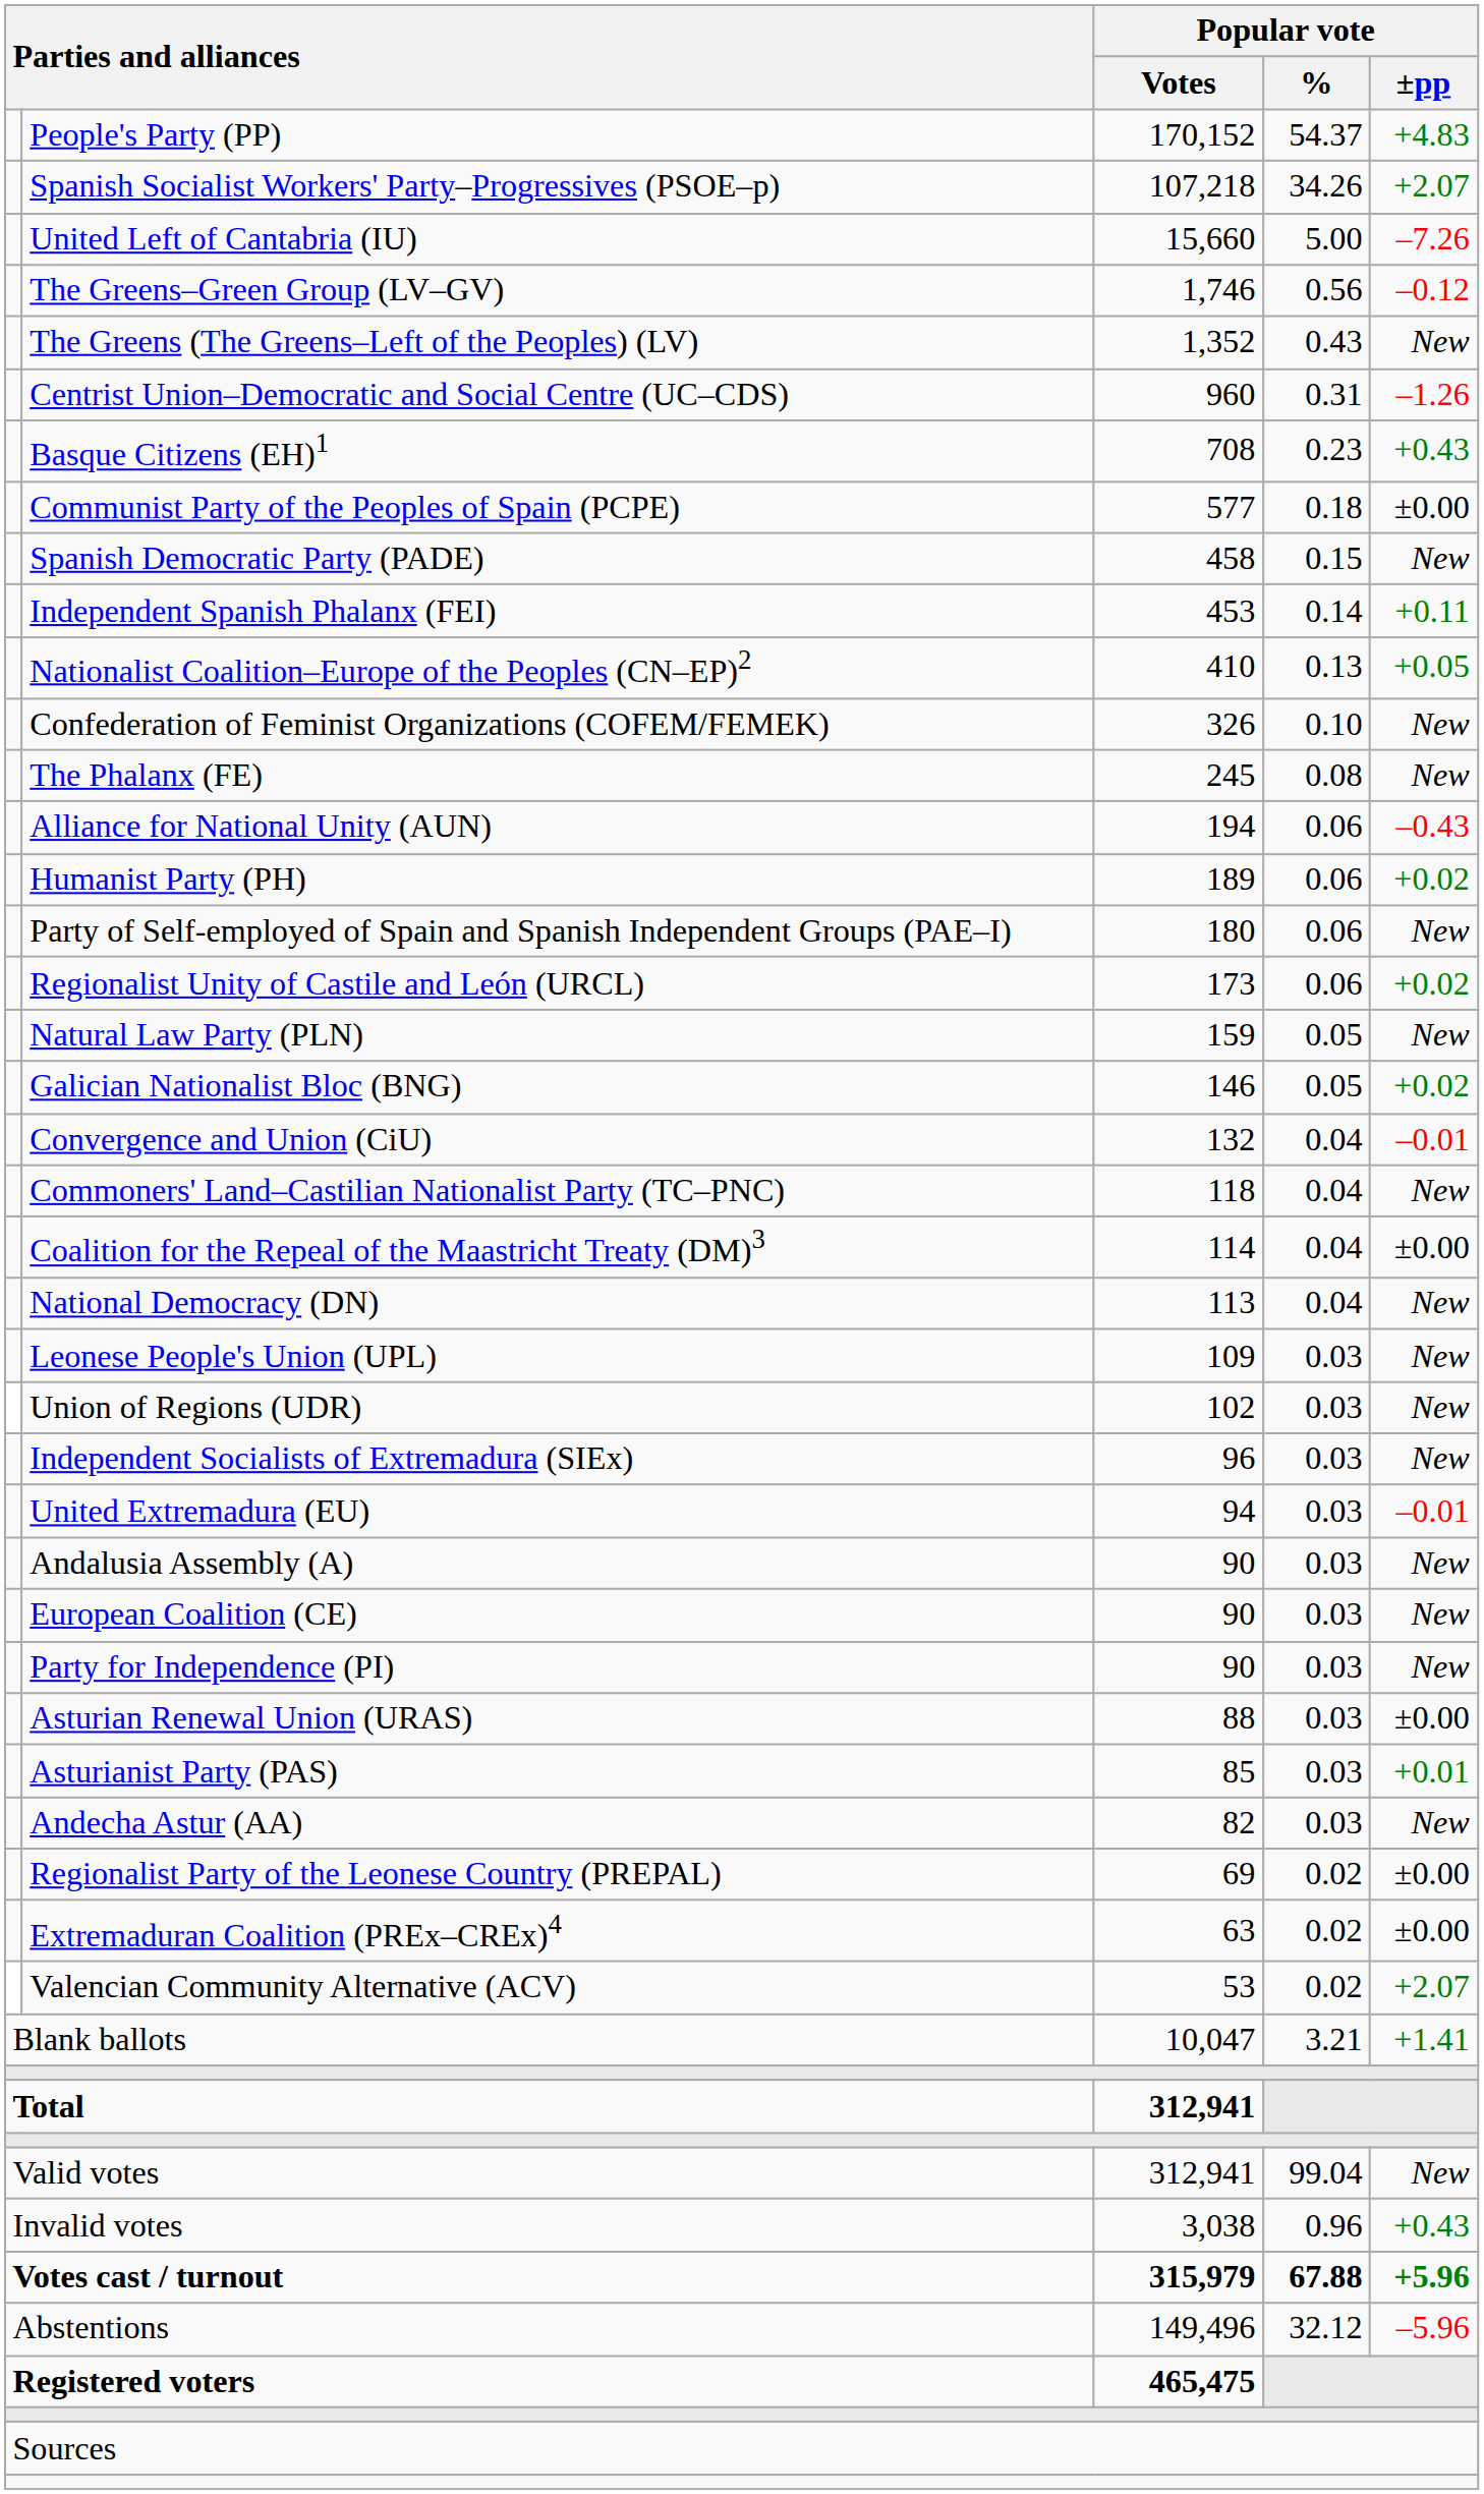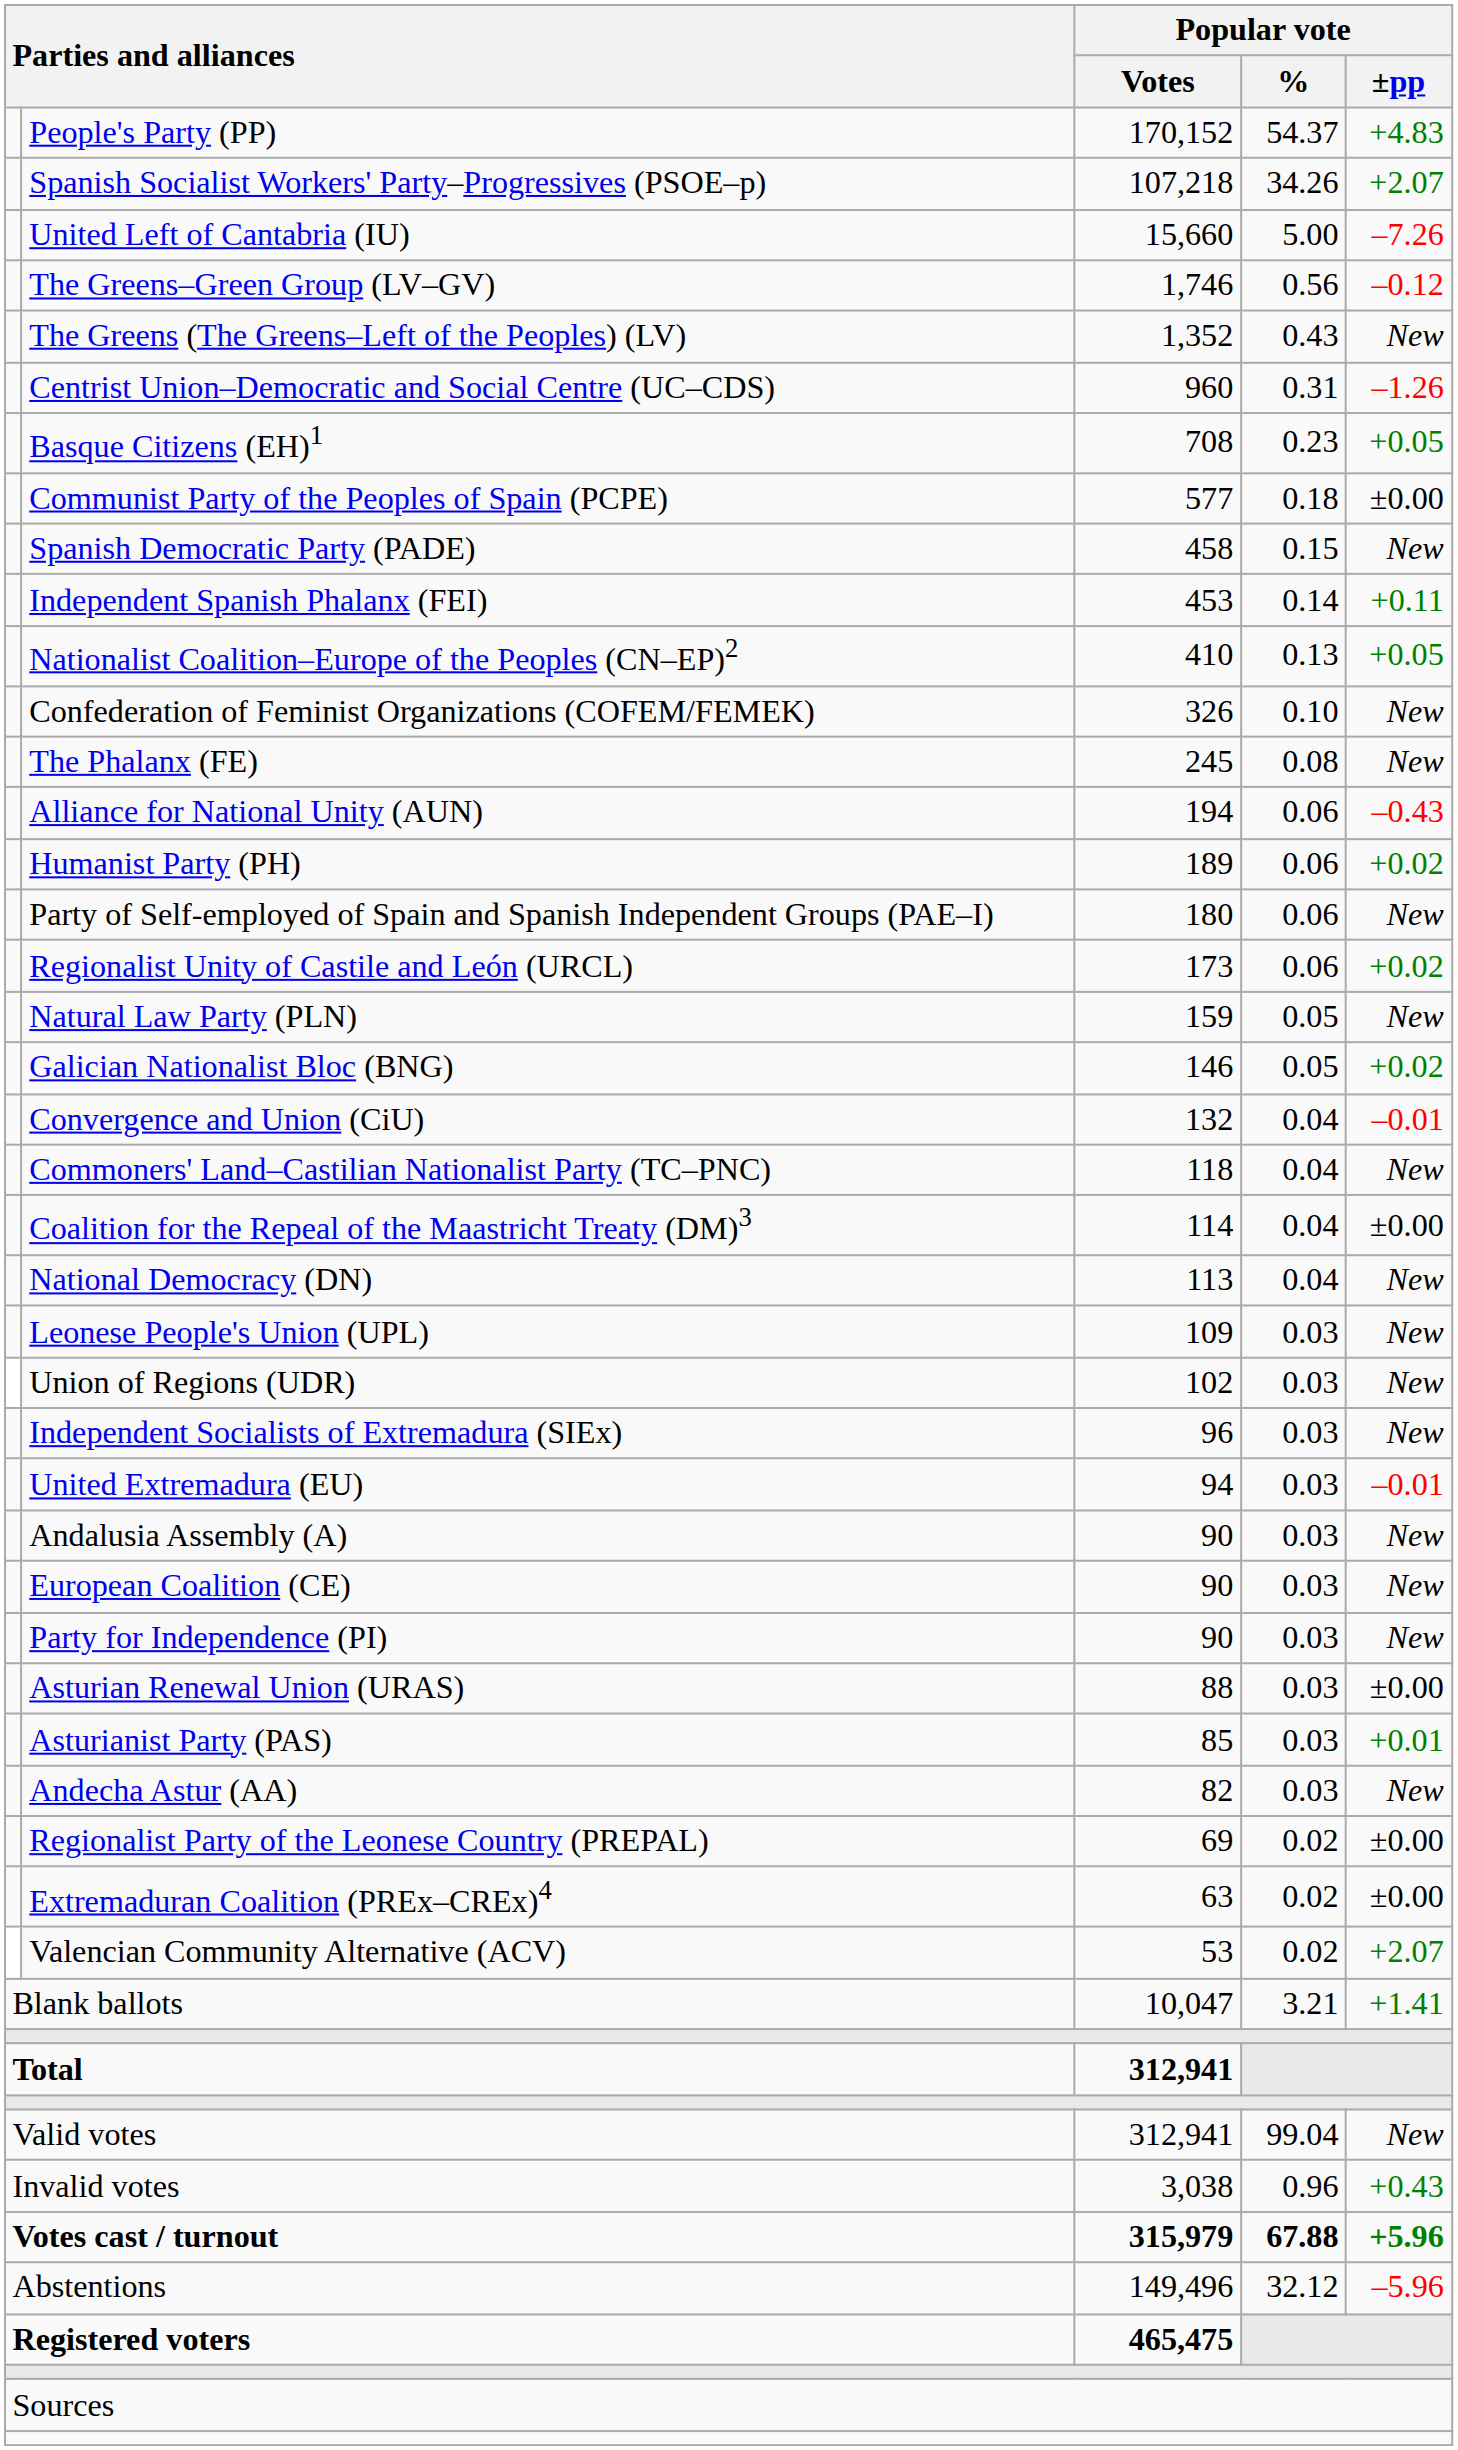Basque Citizens (EH)1 | Popular vote / ±pp: +0.43 -> +0.05
